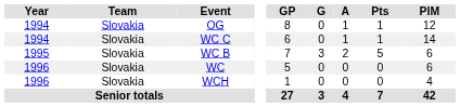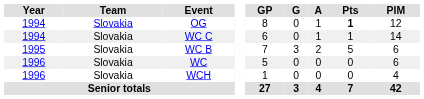OG | Pts: normal -> bold
